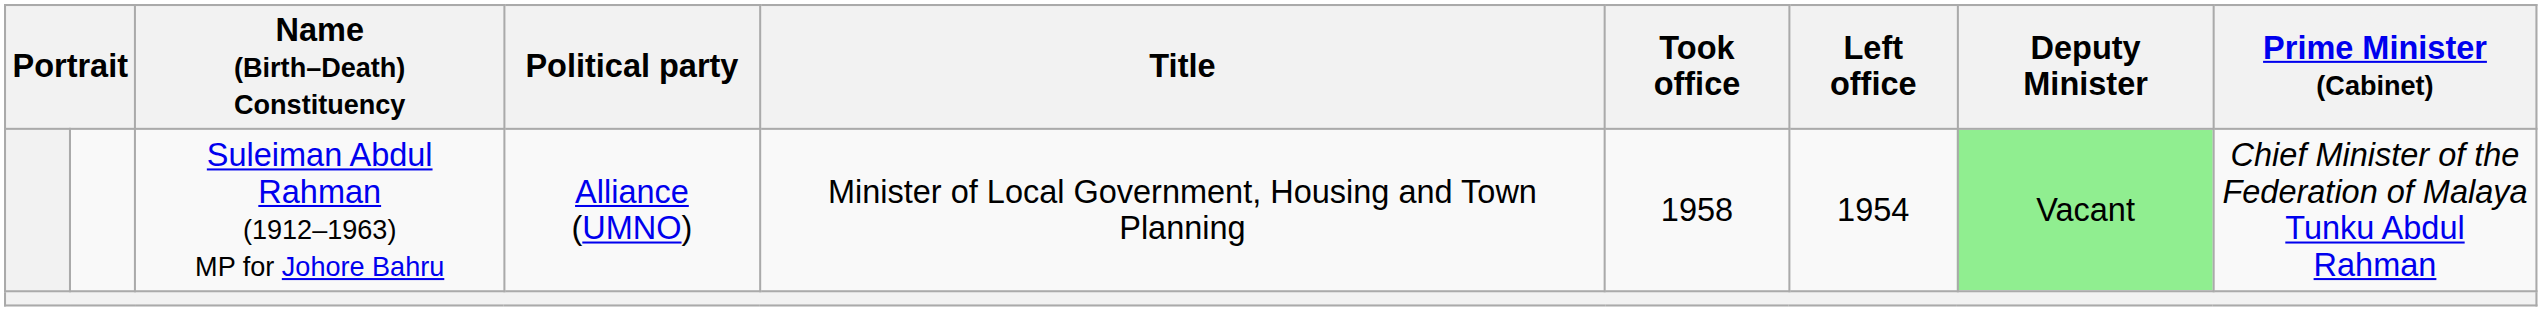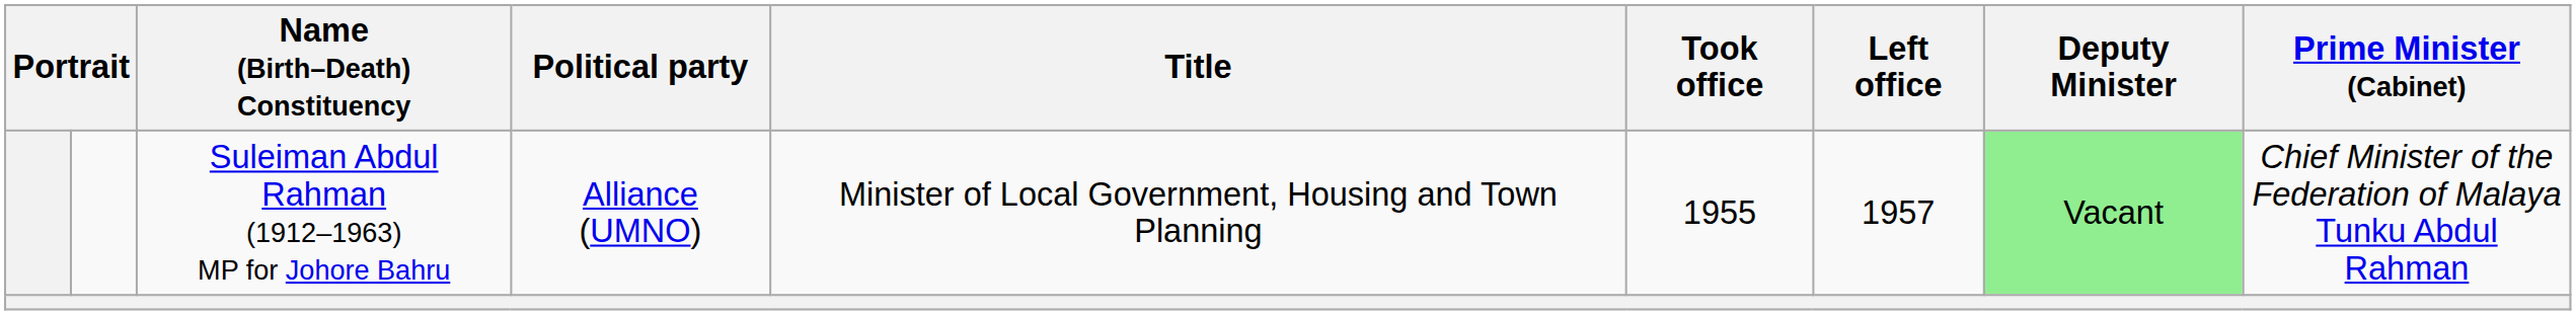Suleiman Abdul Rahman (1912–1963) MP for Johore Bahru | Took office: 1958 -> 1955
Suleiman Abdul Rahman (1912–1963) MP for Johore Bahru | Left office: 1954 -> 1957
